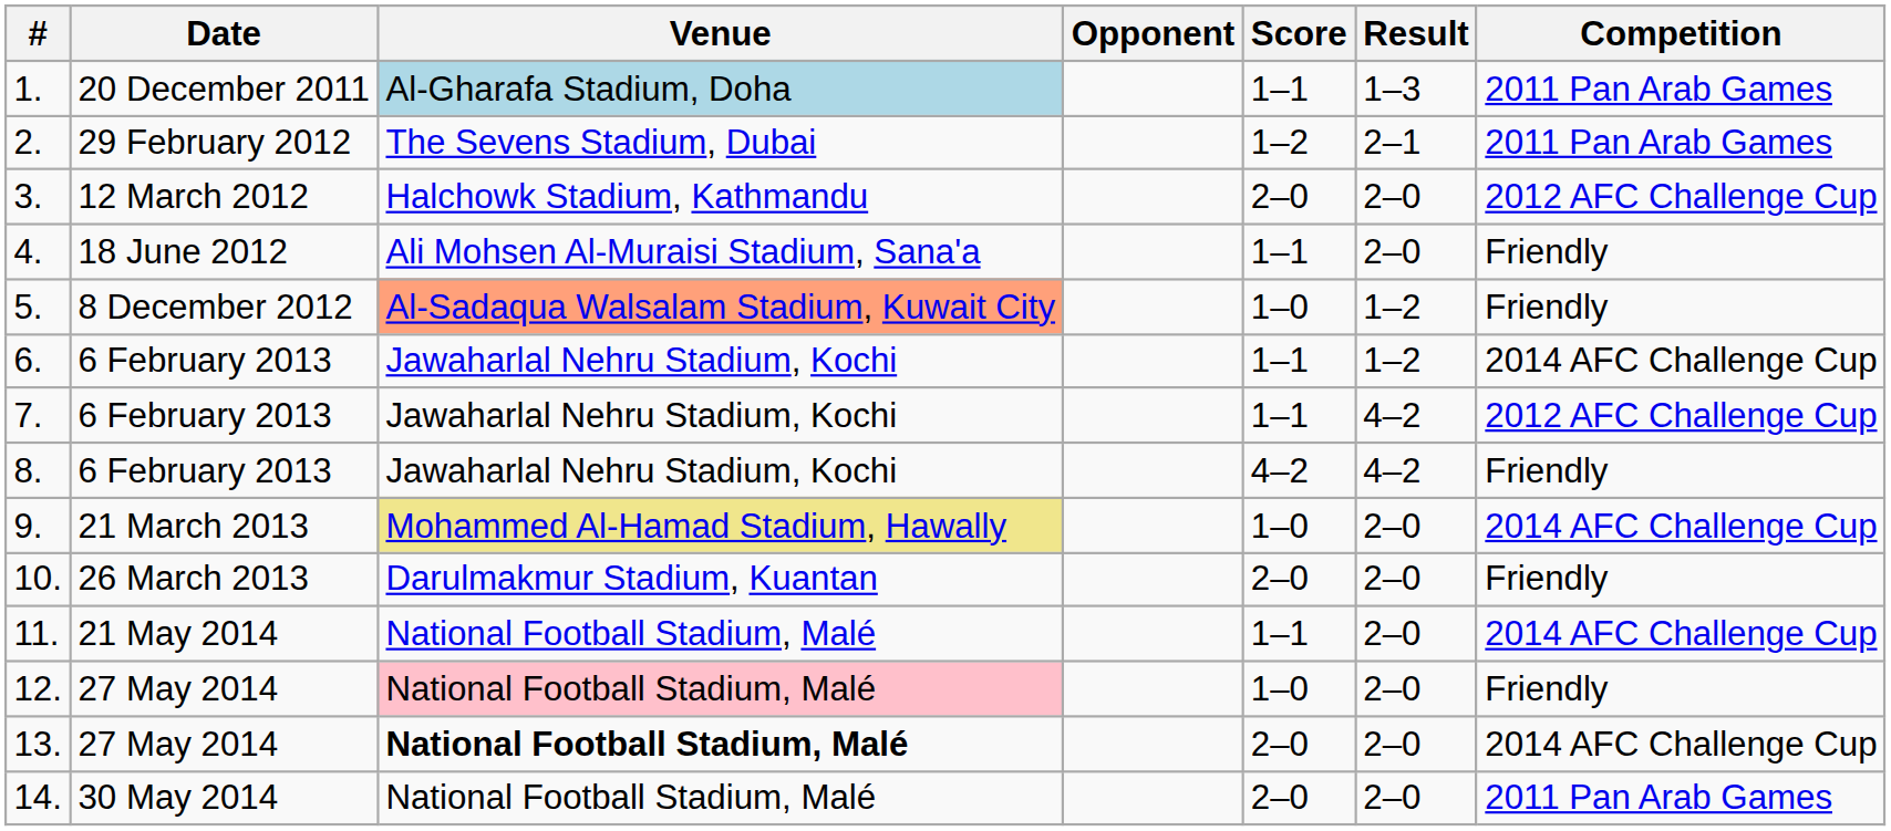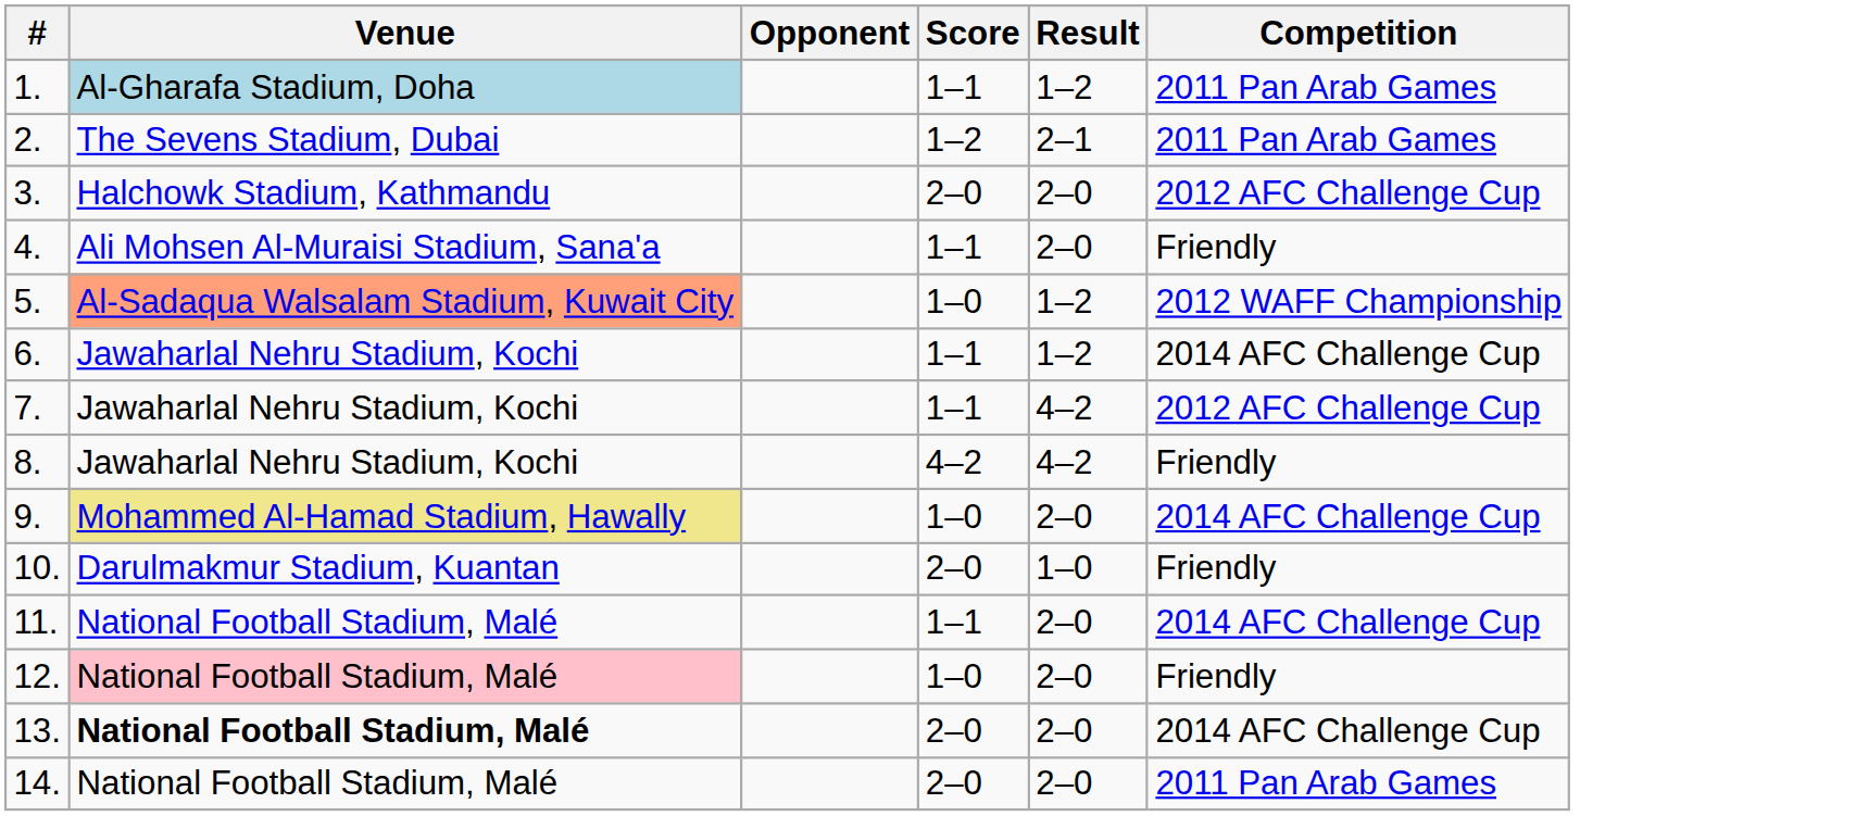- column: Date | 20 December 2011 | 29 February 2012 | 12 March 2012 | 18 June 2012 | 8 December 2012 | 6 February 2013 | 6 February 2013 | 6 February 2013 | 21 March 2013 | 26 March 2013 | 21 May 2014 | 27 May 2014 | 27 May 2014 | 30 May 2014
1. | Result: 1–3 -> 1–2
5. | Competition: Friendly -> 2012 WAFF Championship
10. | Result: 2–0 -> 1–0
